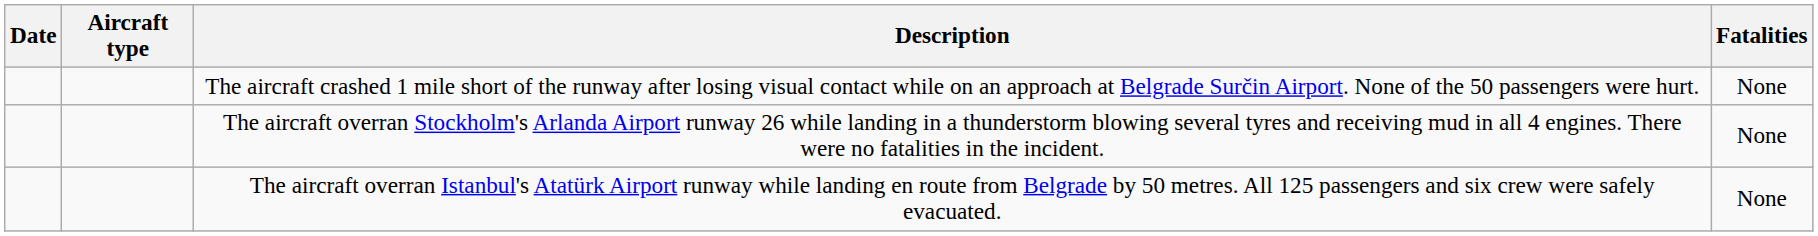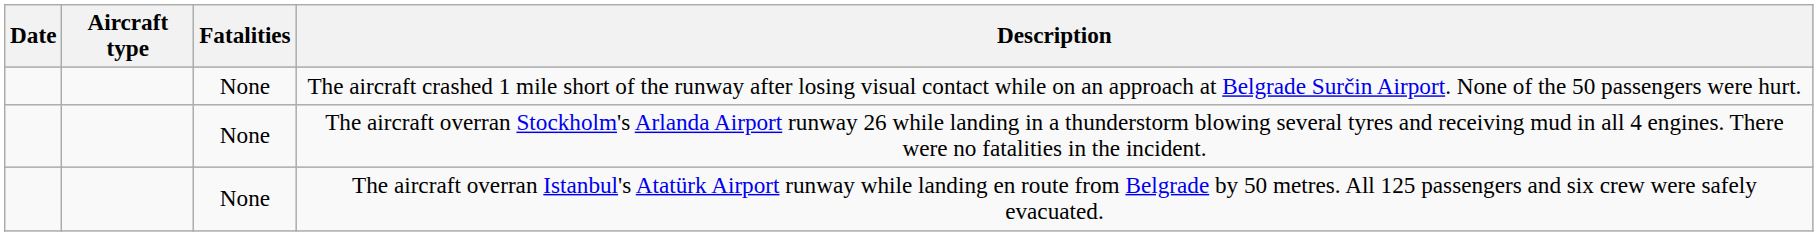columns swapped: Fatalities <-> Description
